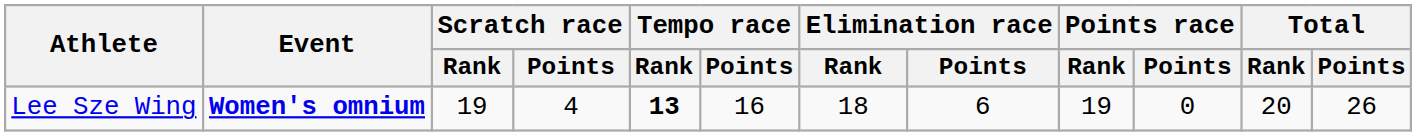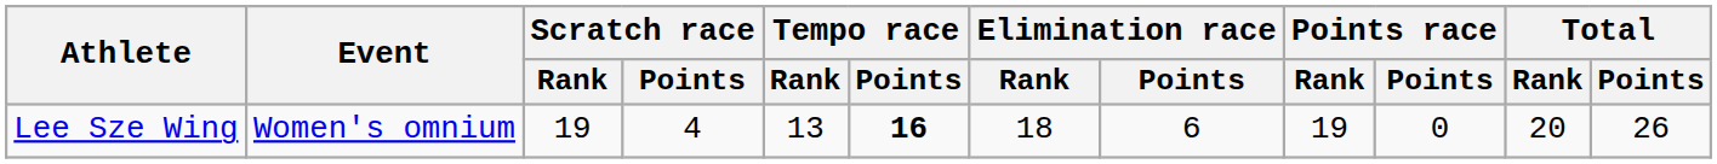Lee Sze Wing | Event: bold -> normal
Lee Sze Wing | Tempo race / Rank: bold -> normal
Lee Sze Wing | Tempo race / Points: normal -> bold
